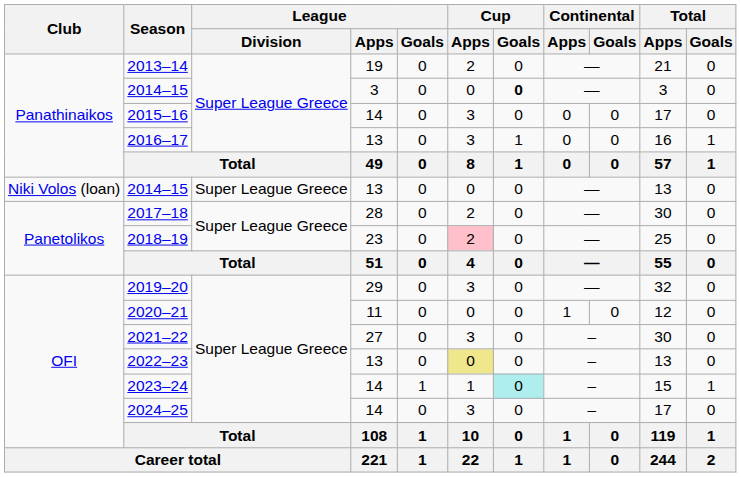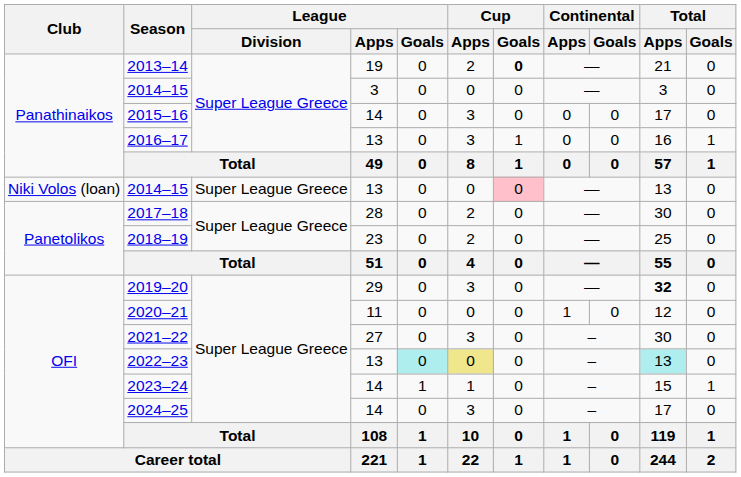2013–14 | Cup / Goals: normal -> bold
2014–15 / 3 | Cup / Goals: bold -> normal
2014–15 / 13 | Cup / Goals: no background -> pink background
2018–19 | Cup / Apps: pink background -> no background
2019–20 | Total / Apps: normal -> bold
2022–23 | League / Goals: no background -> paleturquoise background
2022–23 | Total / Apps: no background -> paleturquoise background
2023–24 | Cup / Goals: paleturquoise background -> no background
